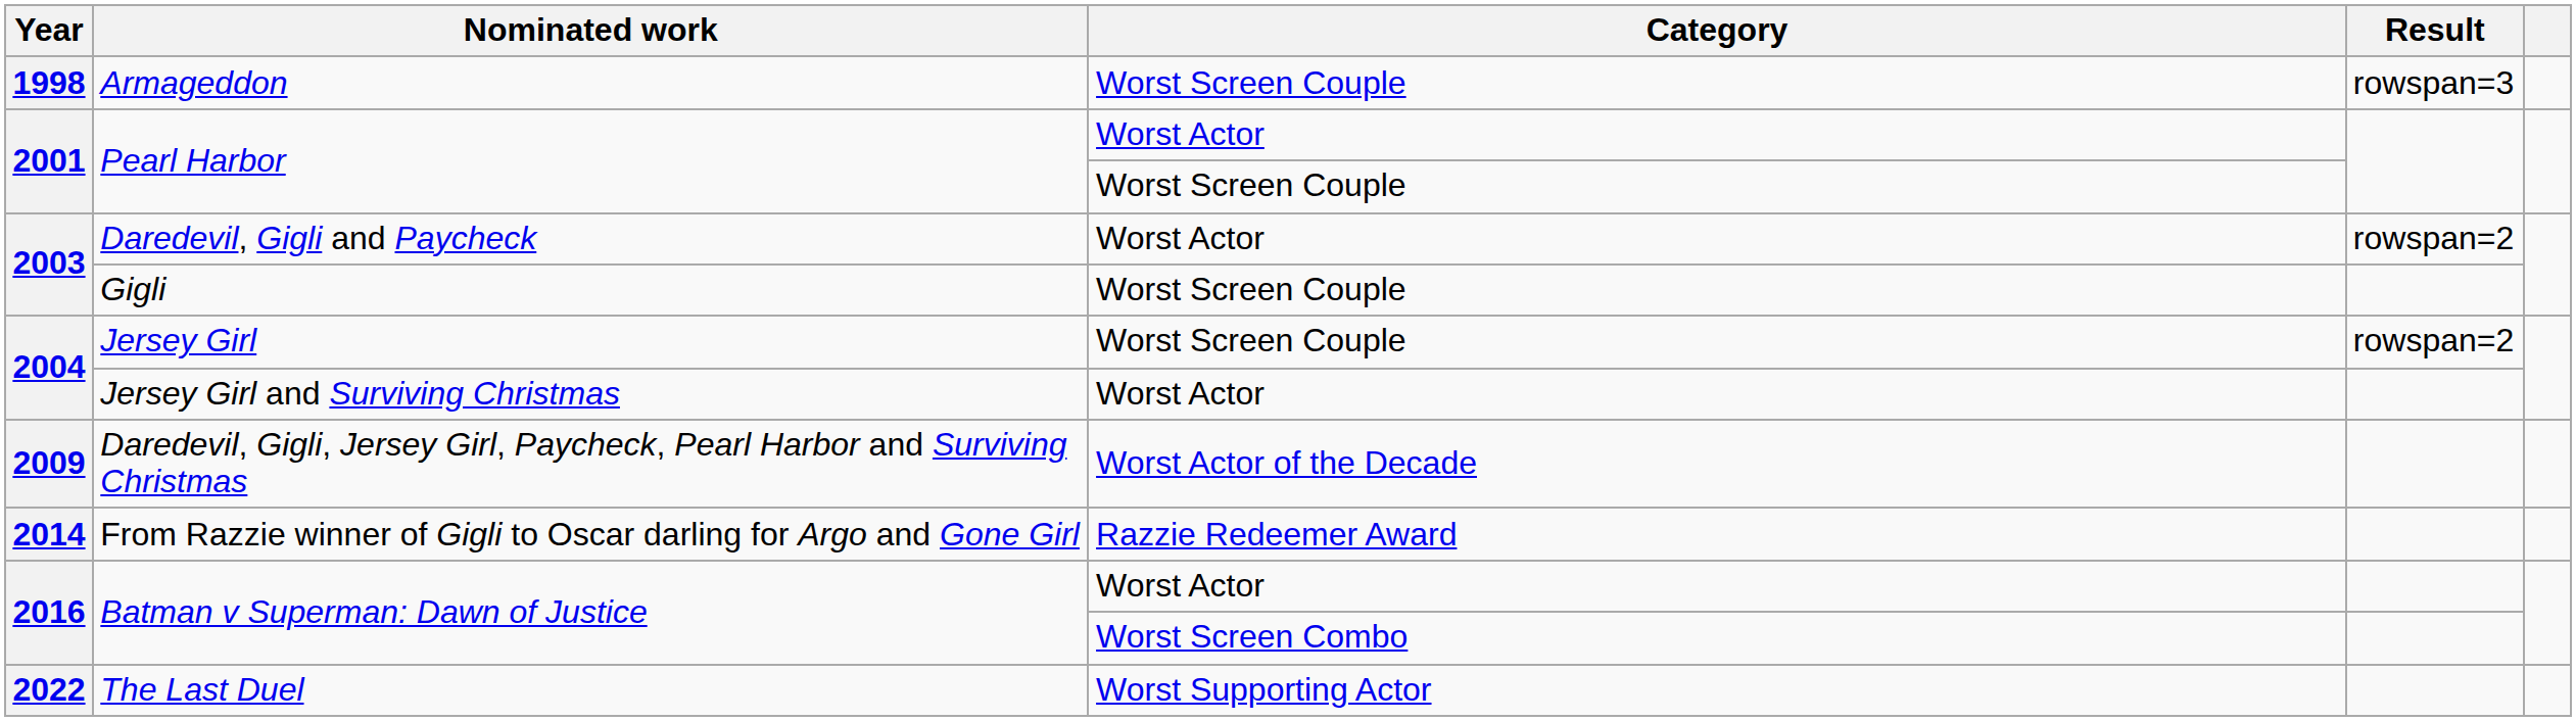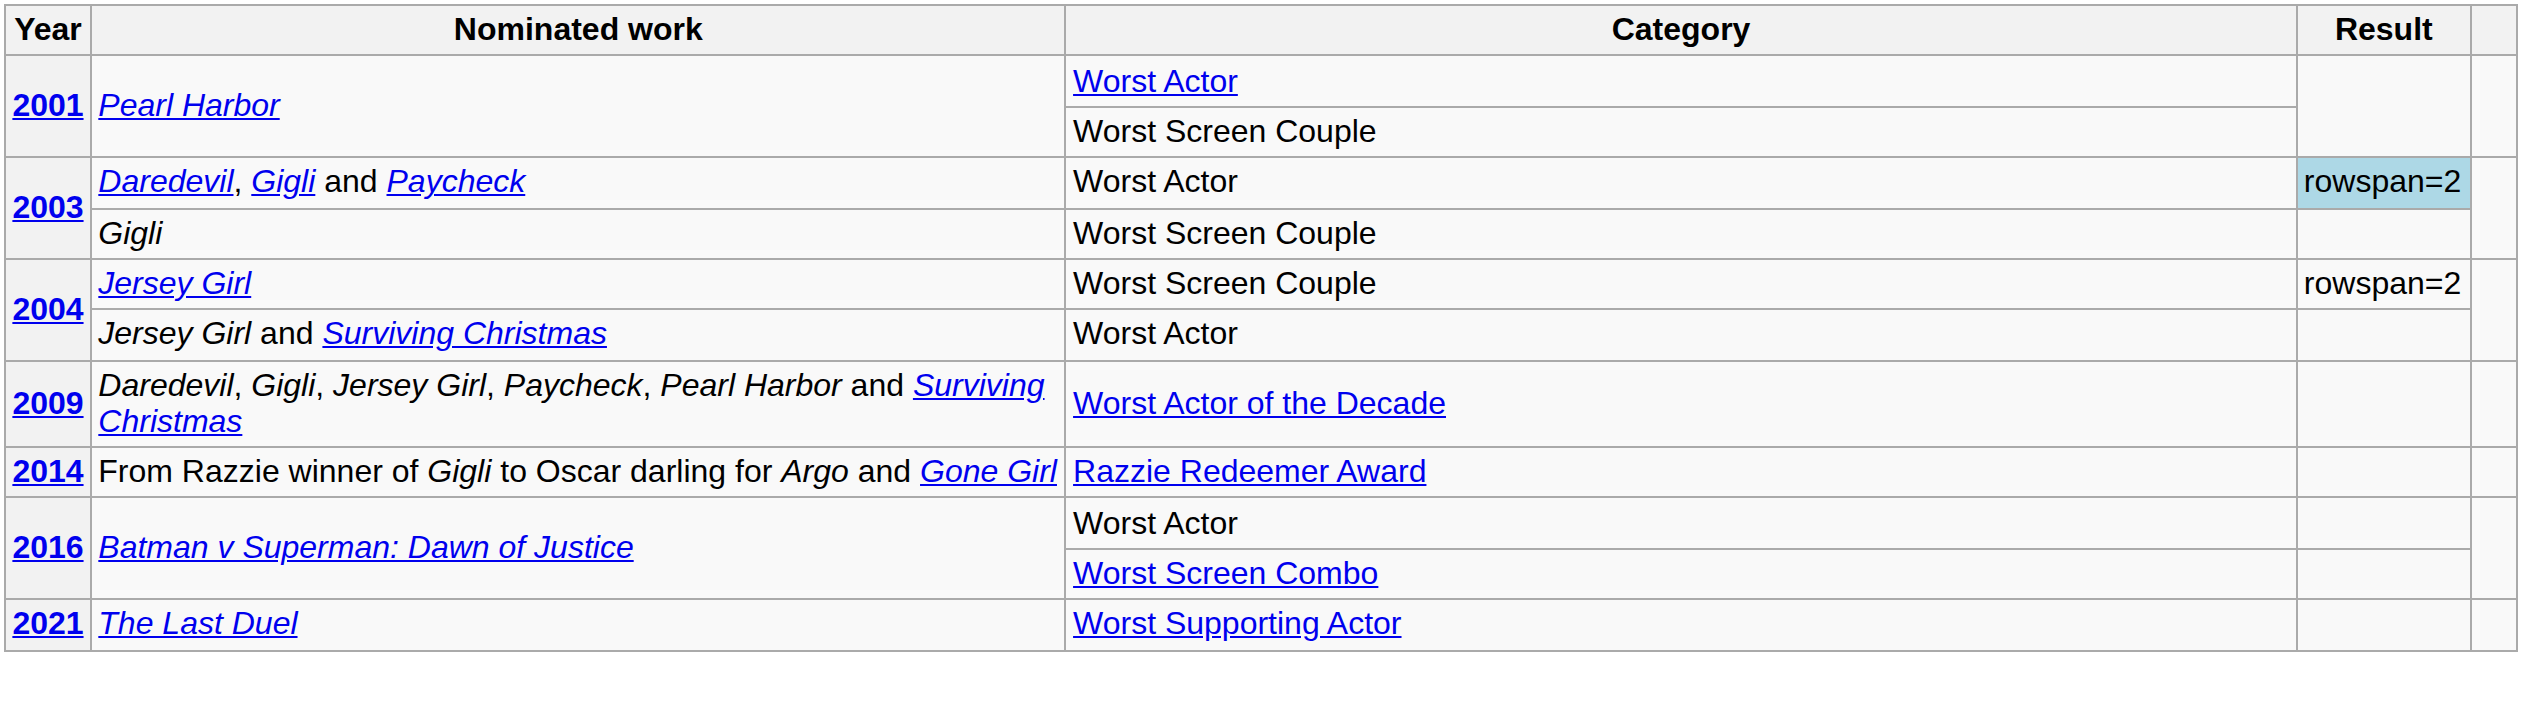- row: 1998 | Armageddon | Worst Screen Couple | rowspan=3
Daredevil, Gigli and Paycheck | Result: no background -> lightblue background
The Last Duel | Year: 2022 -> 2021
